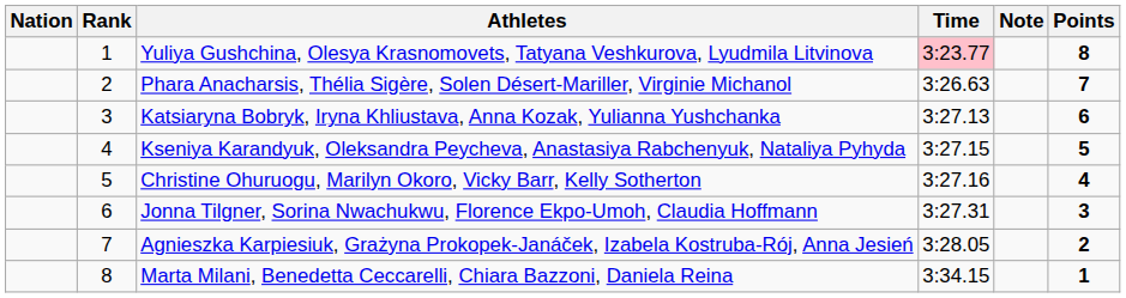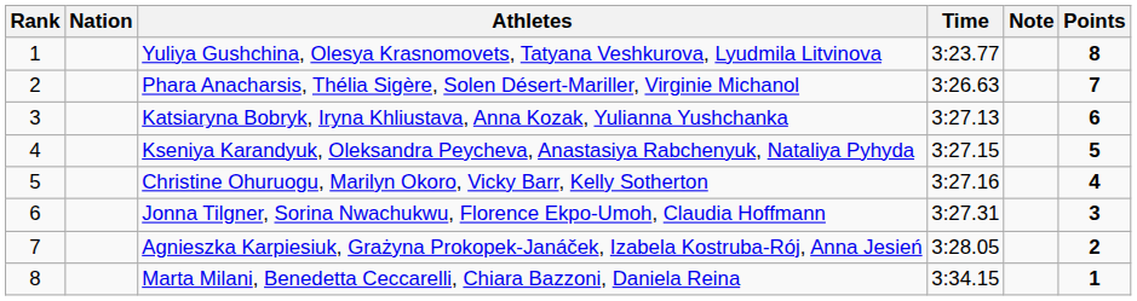columns swapped: Rank <-> Nation
row 2 | Time: pink background -> no background
